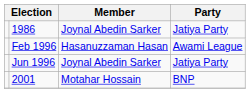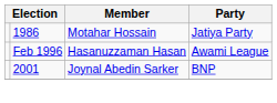1986 | Member: Joynal Abedin Sarker -> Motahar Hossain
- row: Jun 1996 | Joynal Abedin Sarker | Jatiya Party
2001 | Member: Motahar Hossain -> Joynal Abedin Sarker
